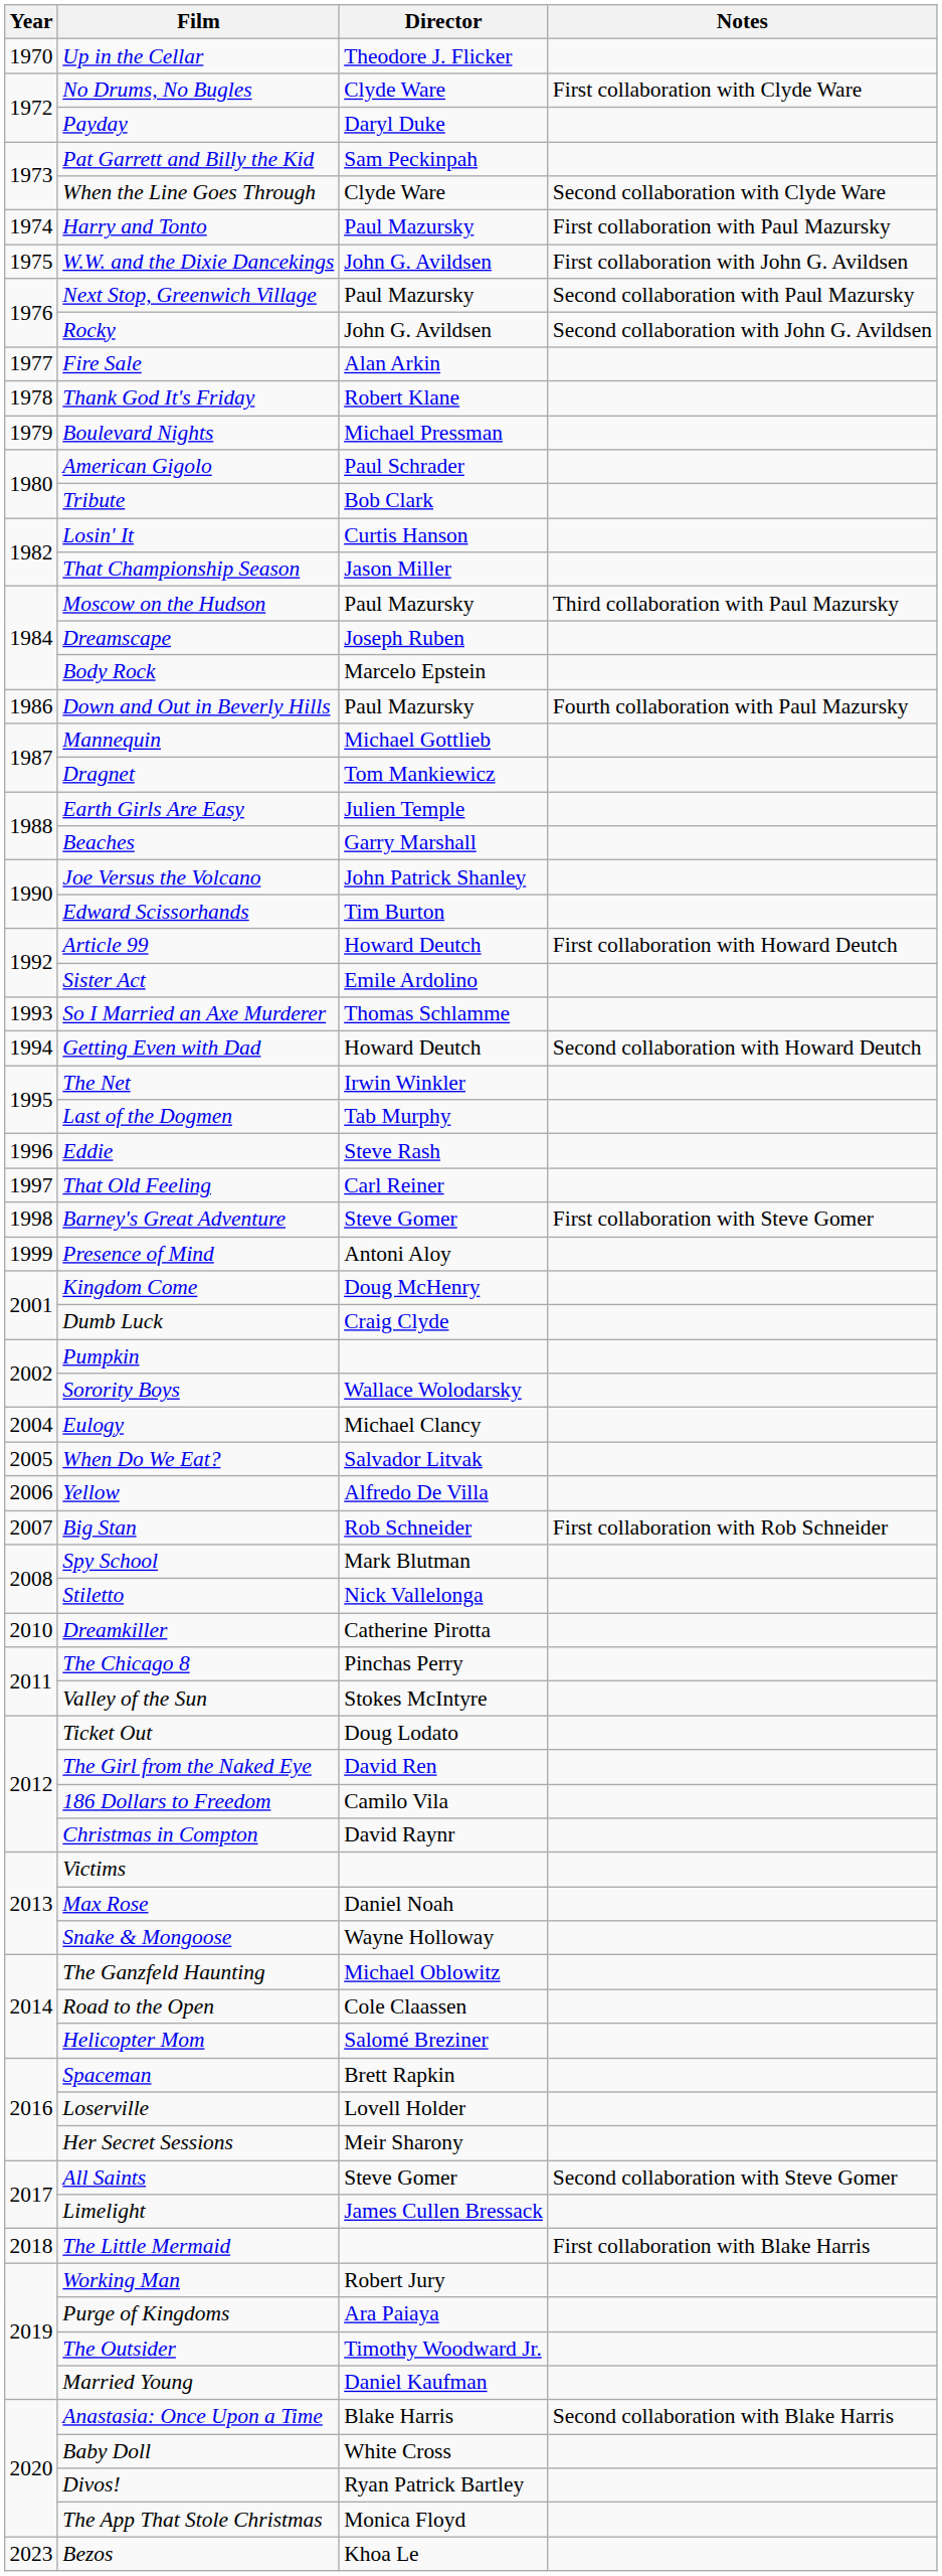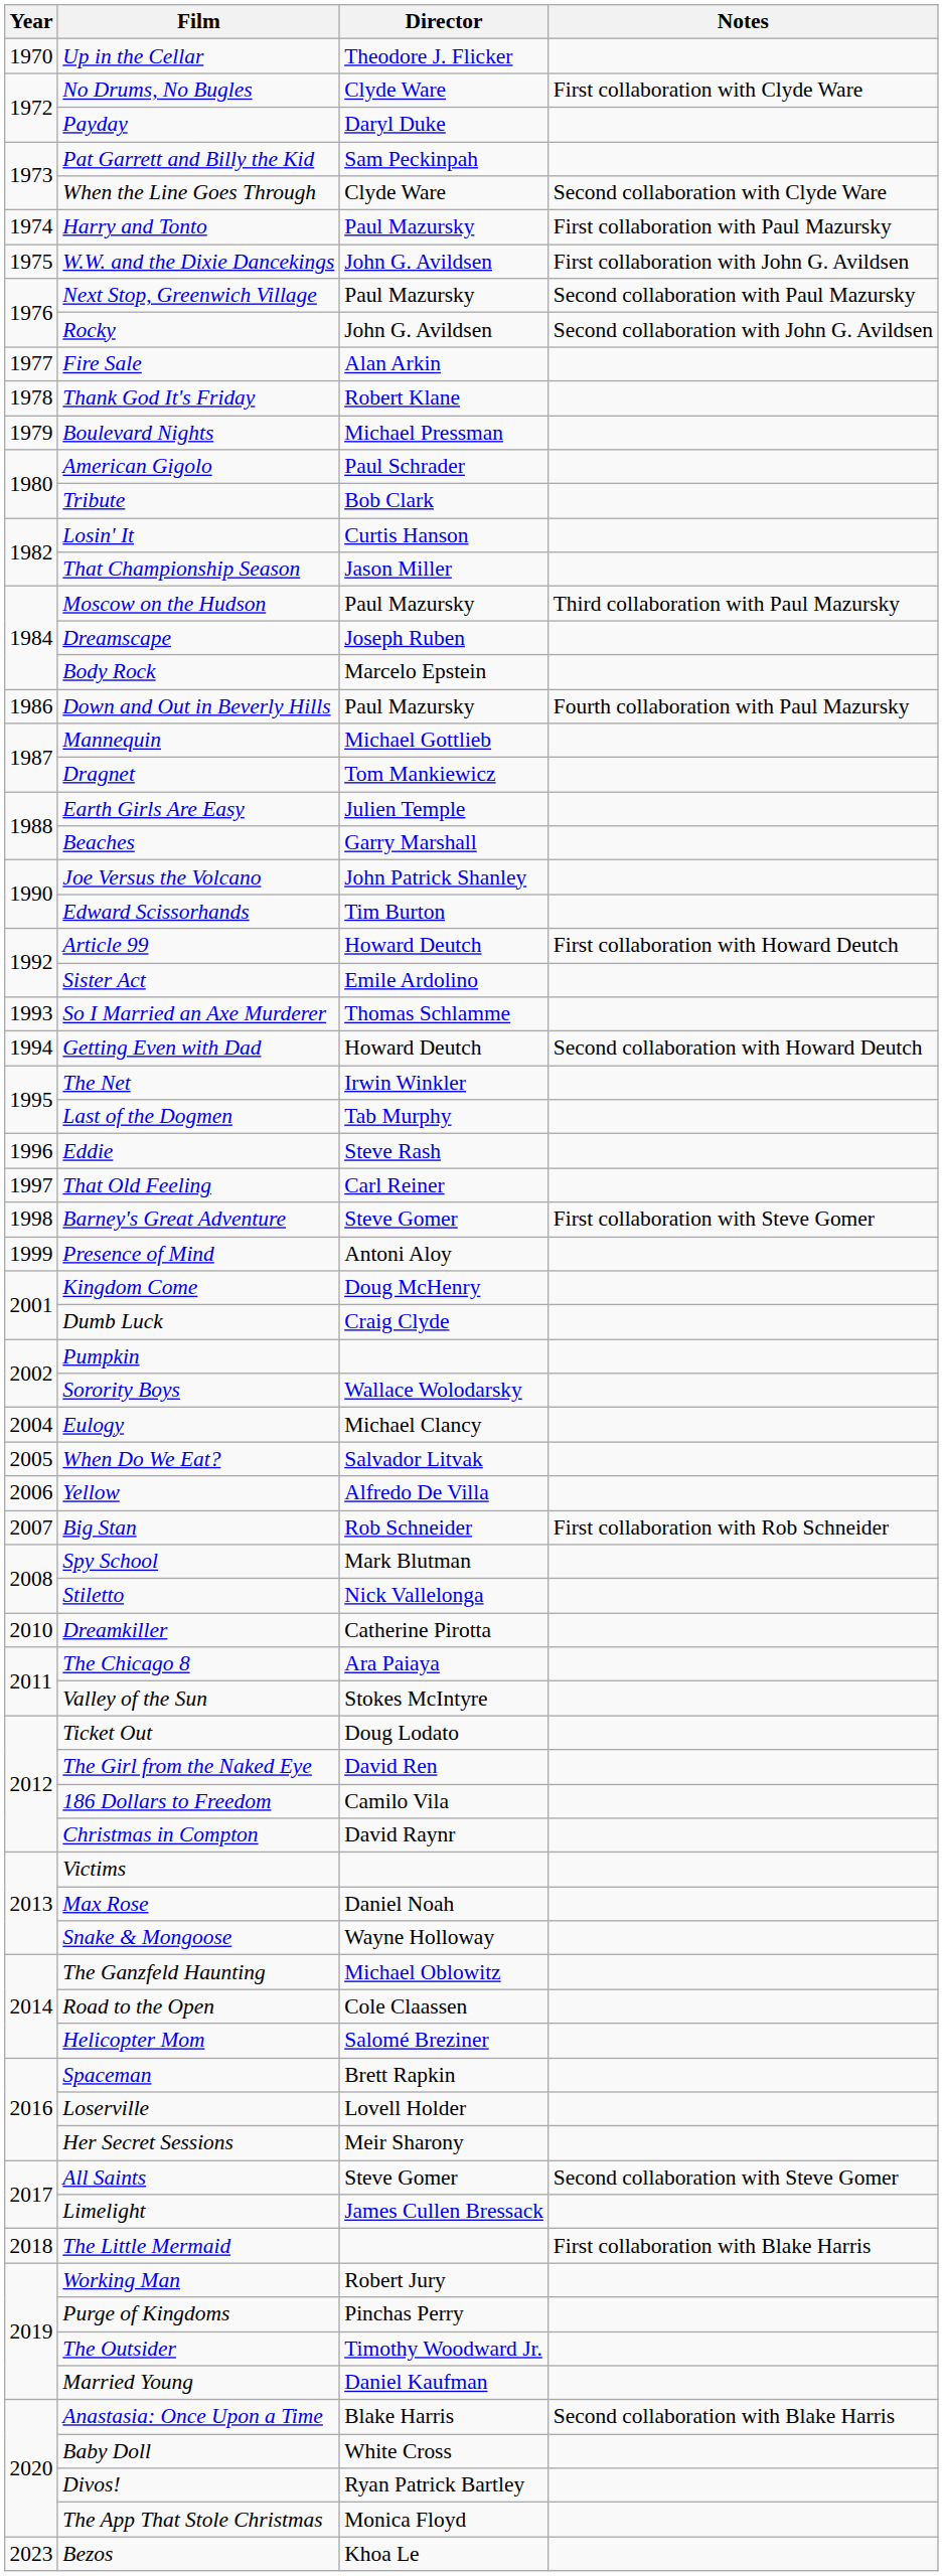The Chicago 8 | Director: Pinchas Perry -> Ara Paiaya
Purge of Kingdoms | Director: Ara Paiaya -> Pinchas Perry
